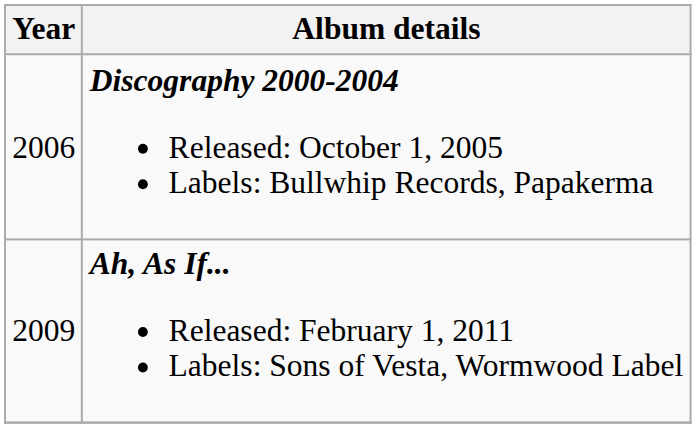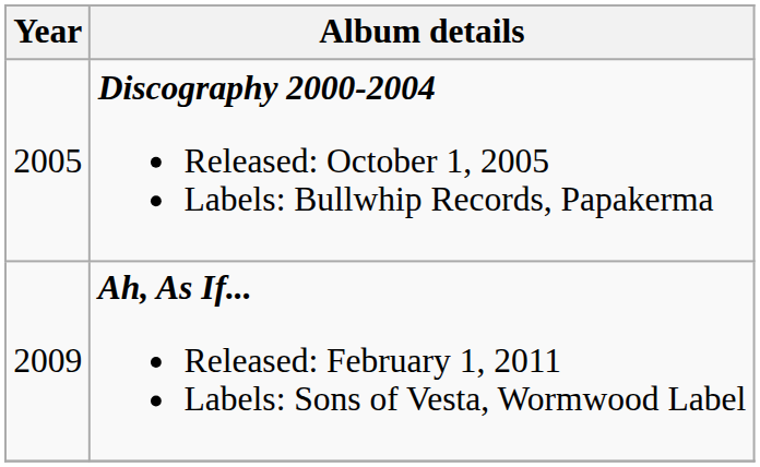row 2 | Year: 2006 -> 2005
